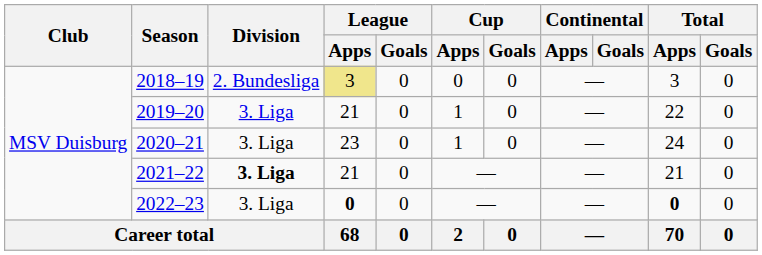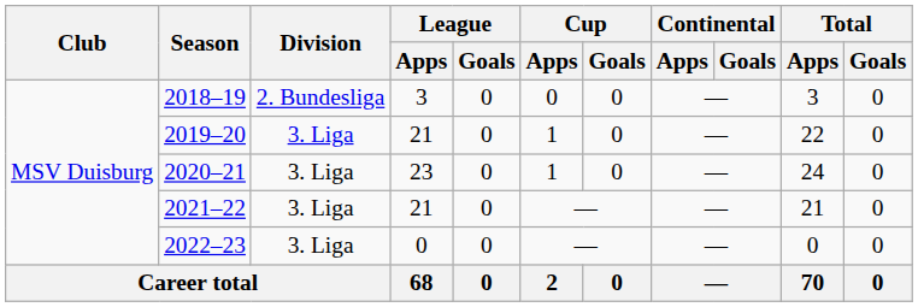2018–19 | League / Apps: khaki background -> no background
2021–22 | Division: bold -> normal
2022–23 | League / Apps: bold -> normal
2022–23 | Total / Apps: bold -> normal
